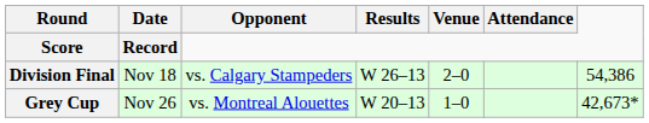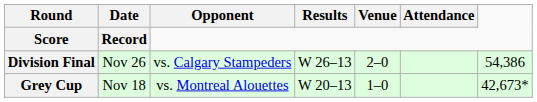Division Final | Date / Record: Nov 18 -> Nov 26
Grey Cup | Date / Record: Nov 26 -> Nov 18
